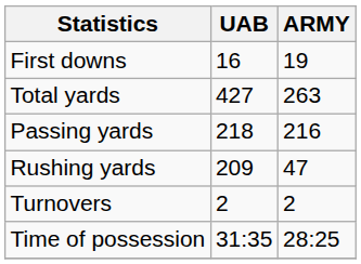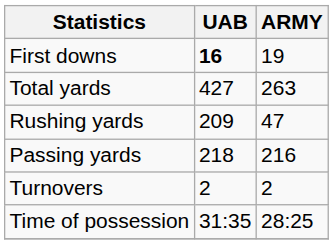First downs | UAB: normal -> bold
rows swapped: Rushing yards <-> Passing yards
